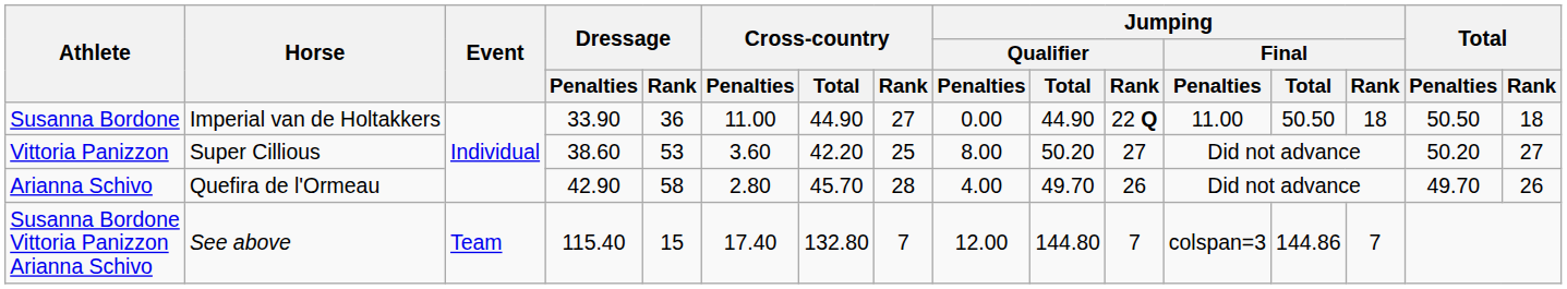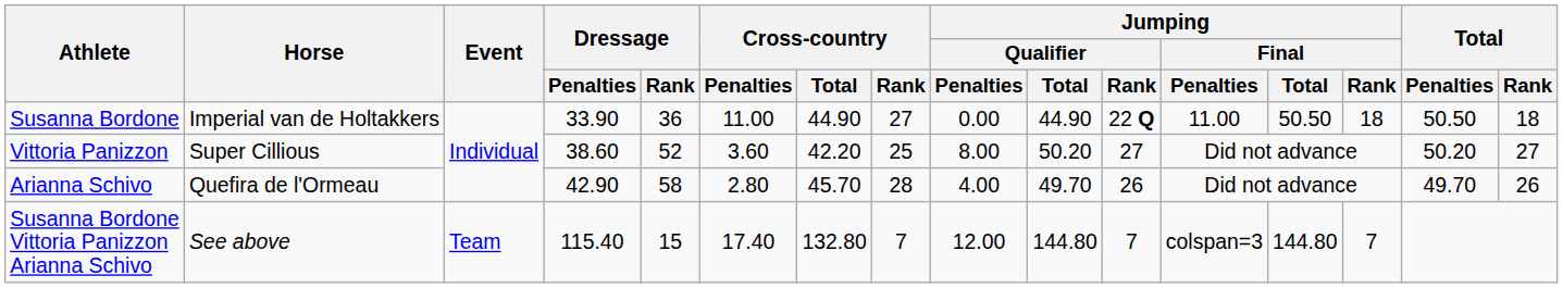Vittoria Panizzon | Dressage / Rank: 53 -> 52
Susanna Bordone Vittoria Panizzon Arianna Schivo | Jumping / Final / Total: 144.86 -> 144.80
